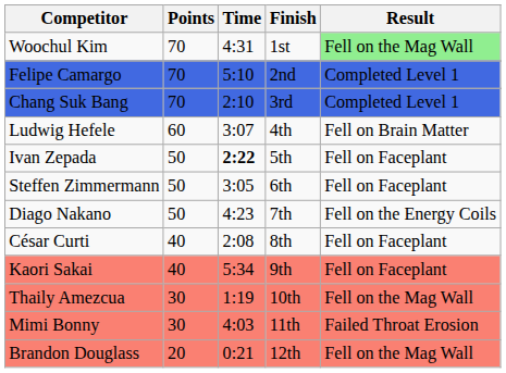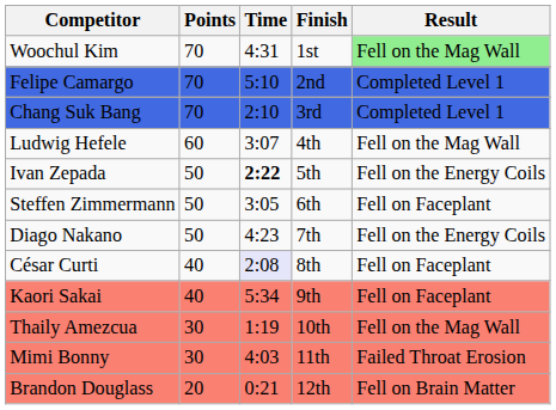Ludwig Hefele | Result: Fell on Brain Matter -> Fell on the Mag Wall
Ivan Zepada | Result: Fell on Faceplant -> Fell on the Energy Coils
César Curti | Time: no background -> lavender background
Brandon Douglass | Result: Fell on the Mag Wall -> Fell on Brain Matter
